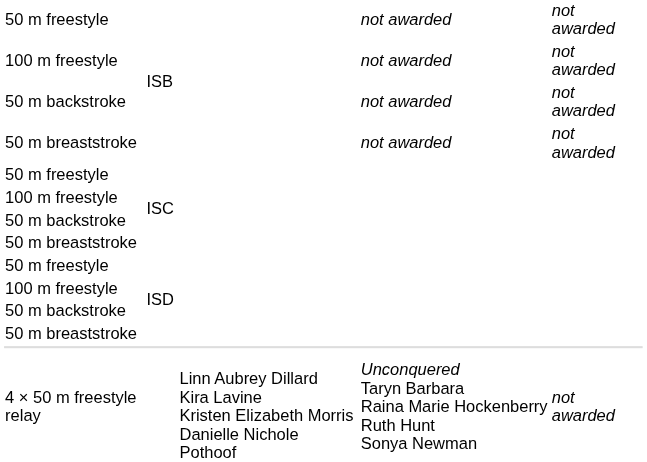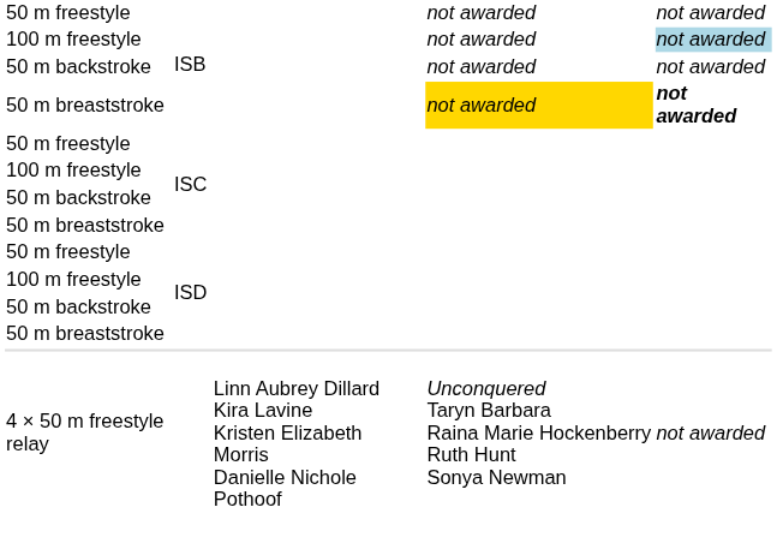100 m freestyle / ISB | column 5: no background -> lightblue background
50 m breaststroke / ISB | column 4: no background -> gold background
50 m breaststroke / ISB | column 5: normal -> bold
